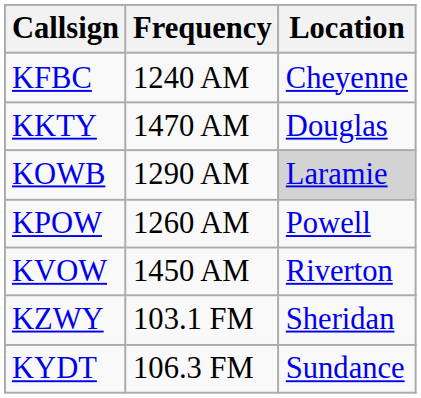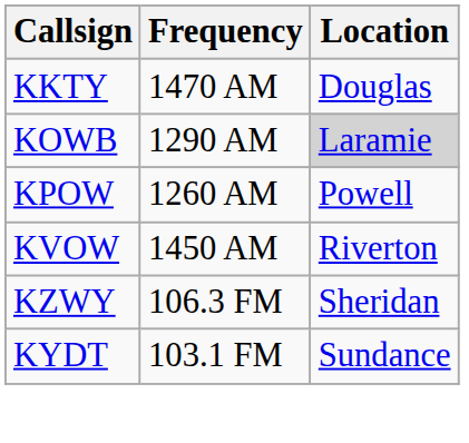- row: KFBC | 1240 AM | Cheyenne
KZWY | Frequency: 103.1 FM -> 106.3 FM
KYDT | Frequency: 106.3 FM -> 103.1 FM
